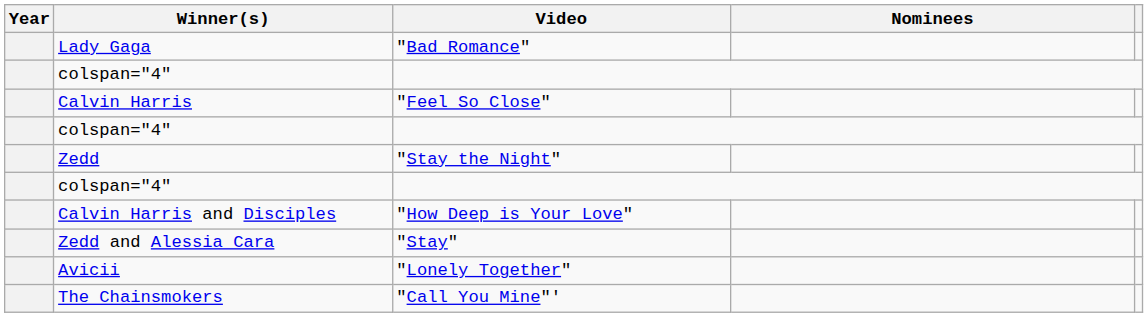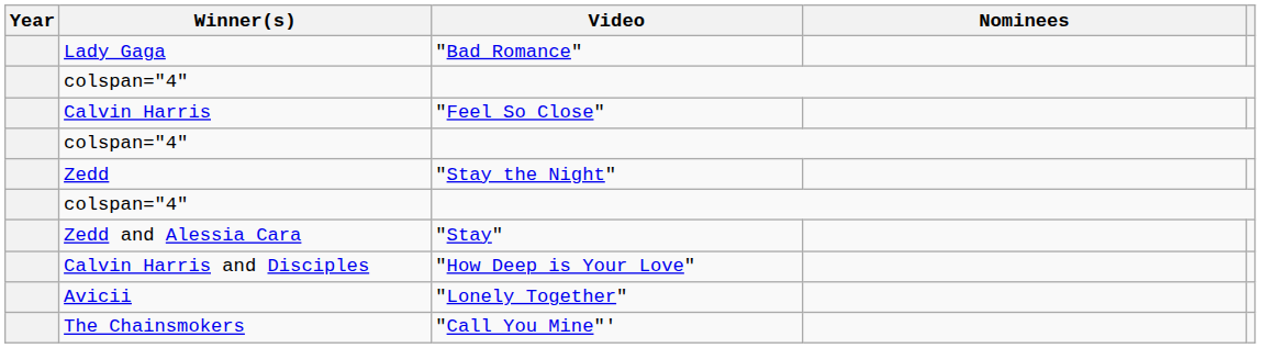rows swapped: Calvin Harris and Disciples <-> Zedd and Alessia Cara
